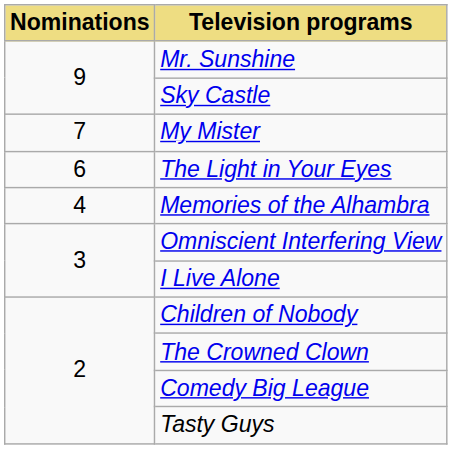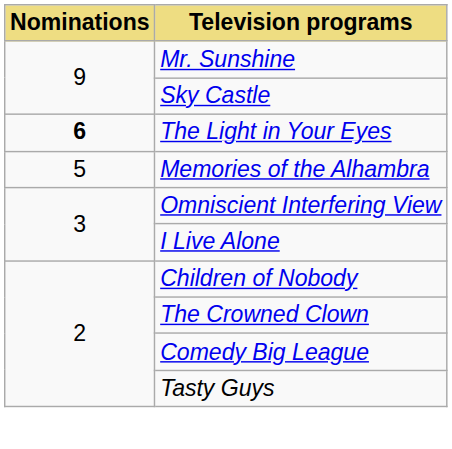- row: 7 | My Mister
The Light in Your Eyes | Nominations: normal -> bold
Memories of the Alhambra | Nominations: 4 -> 5
